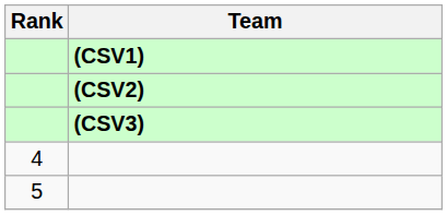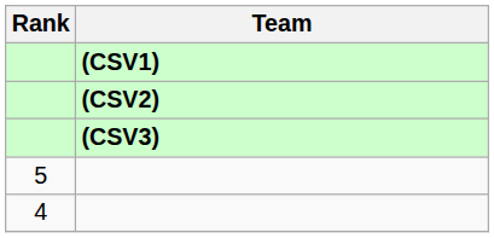row 5 | Rank: 4 -> 5
row 6 | Rank: 5 -> 4
